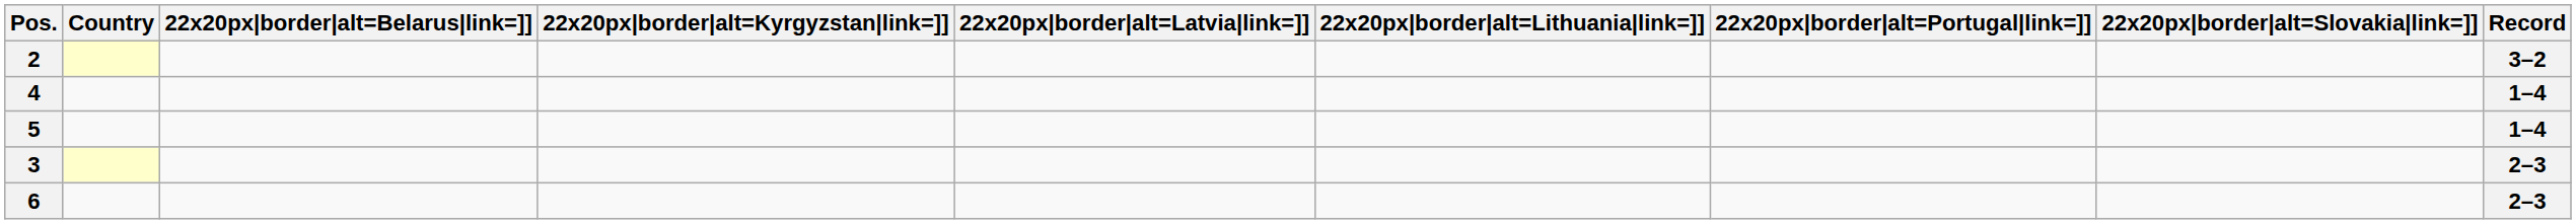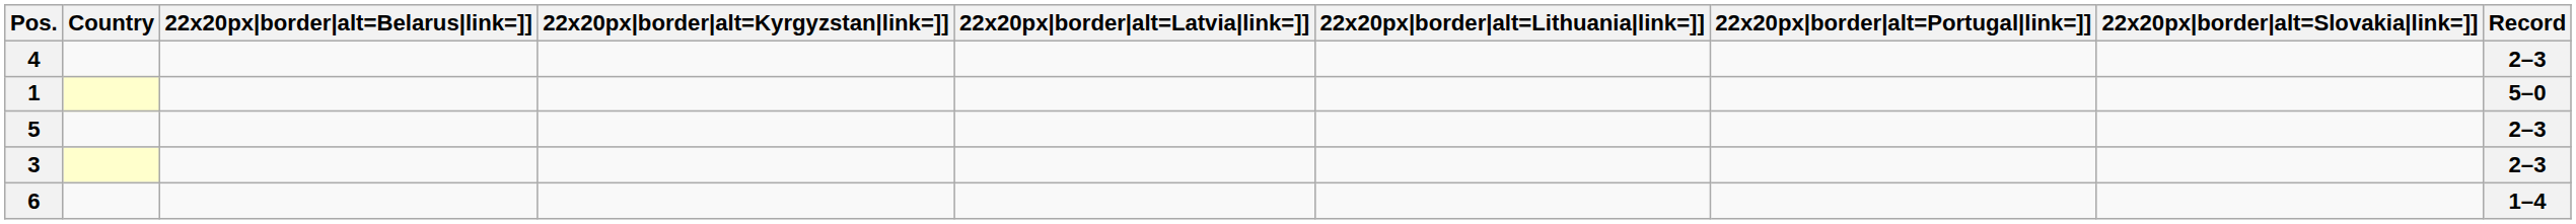- row: 2 | 3–2
4 | Record: 1–4 -> 2–3
+ row: 1 | 5–0
5 | Record: 1–4 -> 2–3
6 | Record: 2–3 -> 1–4
